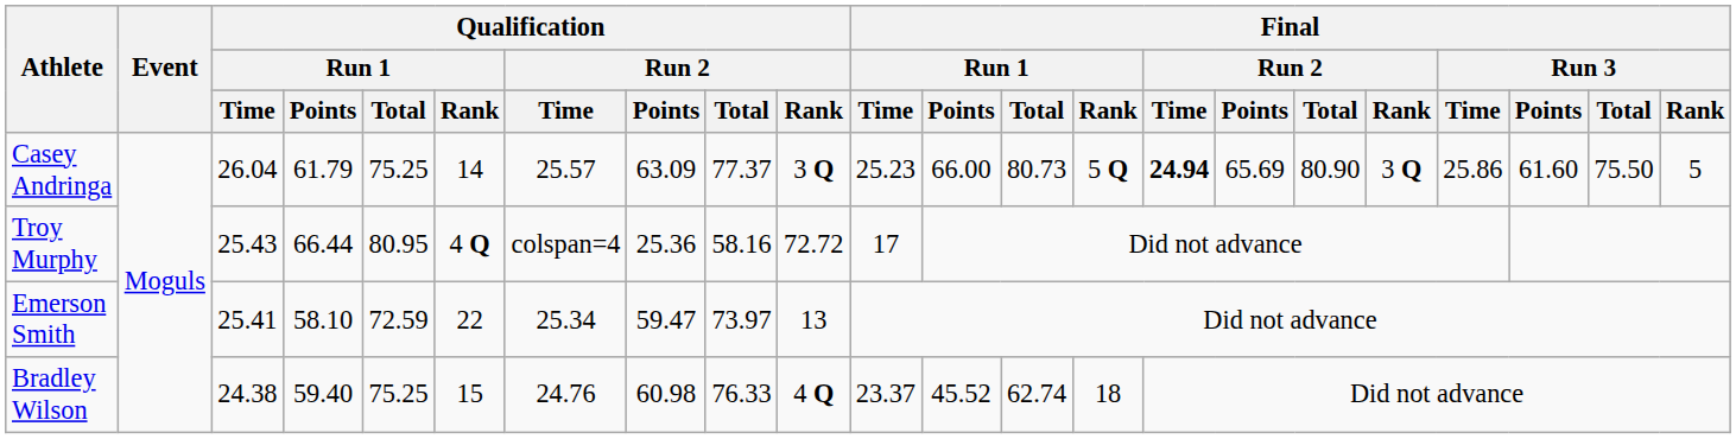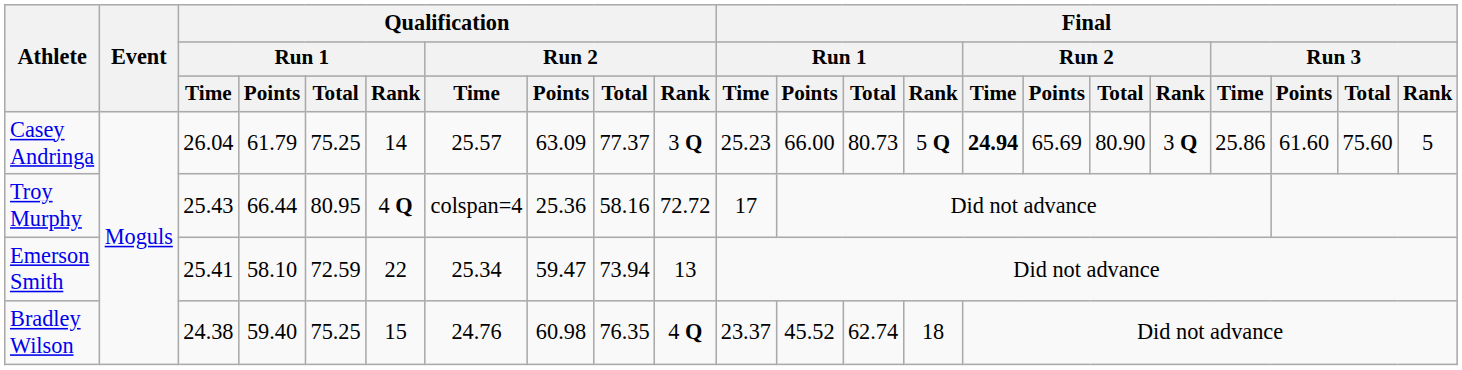Casey Andringa | Final / Run 3 / Total: 75.50 -> 75.60
Emerson Smith | Qualification / Run 2 / Total: 73.97 -> 73.94
Bradley Wilson | Qualification / Run 2 / Total: 76.33 -> 76.35
